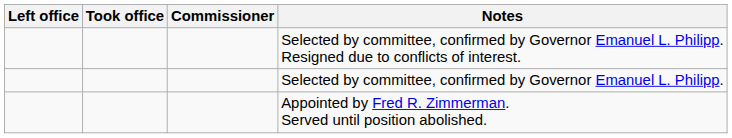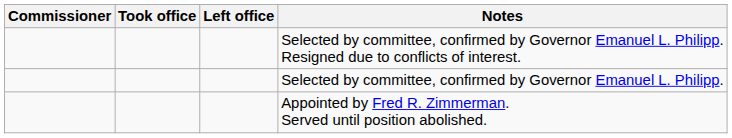columns swapped: Commissioner <-> Left office
